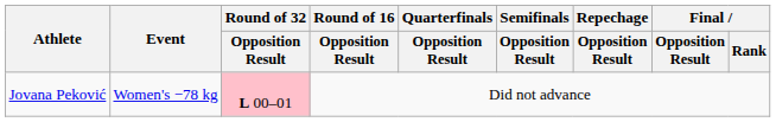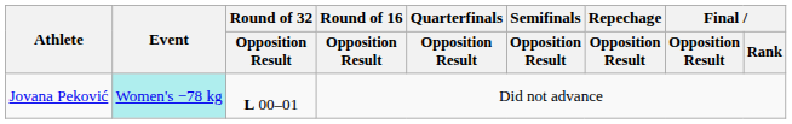Jovana Peković | Event: no background -> paleturquoise background
Jovana Peković | Round of 32 / Opposition Result: pink background -> no background
